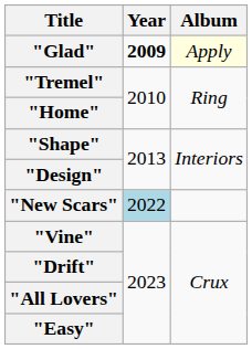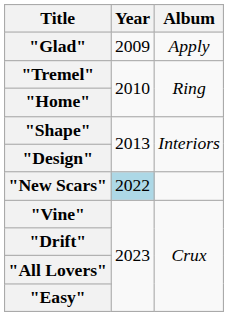"Glad" | Year: bold -> normal
"Glad" | Album: lightyellow background -> no background
